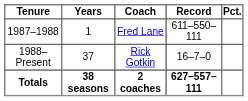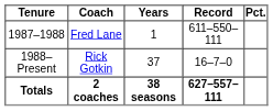columns swapped: Coach <-> Years
